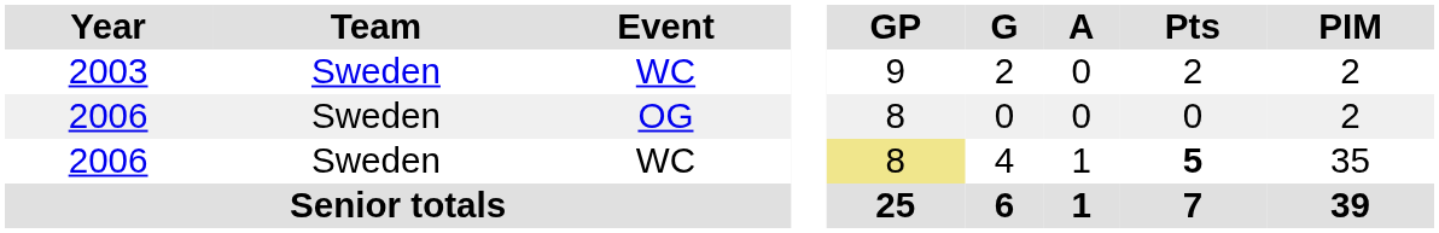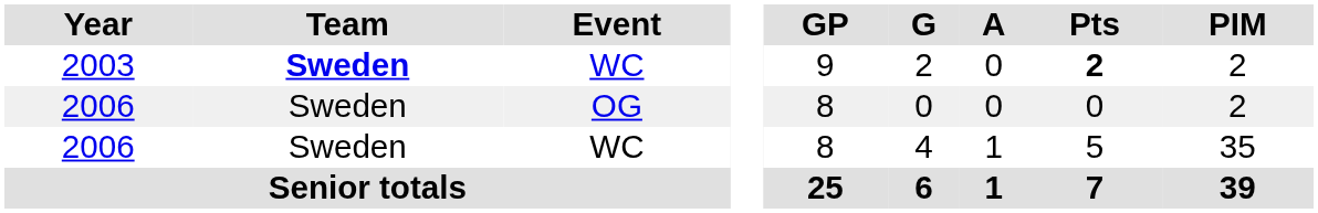2003 | Team: normal -> bold
2003 | Pts: normal -> bold
2006 / WC | GP: khaki background -> no background
2006 / WC | Pts: bold -> normal
